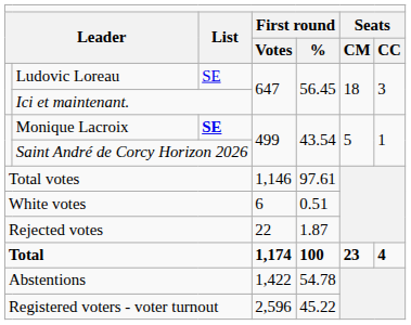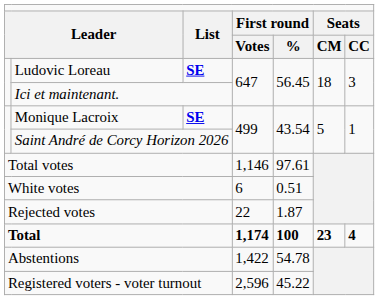Ludovic Loreau | column 3: normal -> bold
